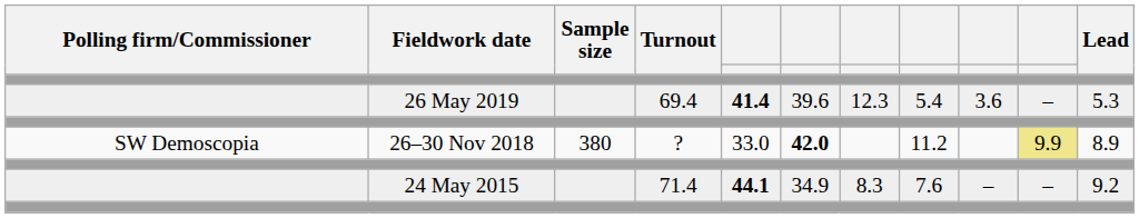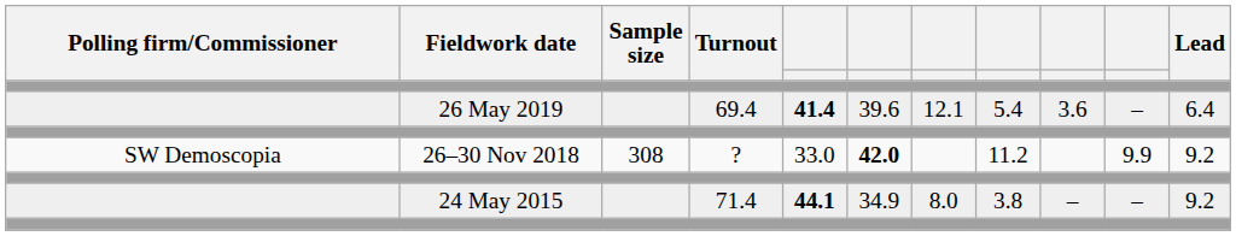26 May 2019 | column 7: 12.3 -> 12.1
26 May 2019 | Lead: 5.3 -> 6.4
26–30 Nov 2018 | Sample size: 380 -> 308
26–30 Nov 2018 | column 10: khaki background -> no background
26–30 Nov 2018 | Lead: 8.9 -> 9.2
24 May 2015 | column 7: 8.3 -> 8.0
24 May 2015 | column 8: 7.6 -> 3.8
